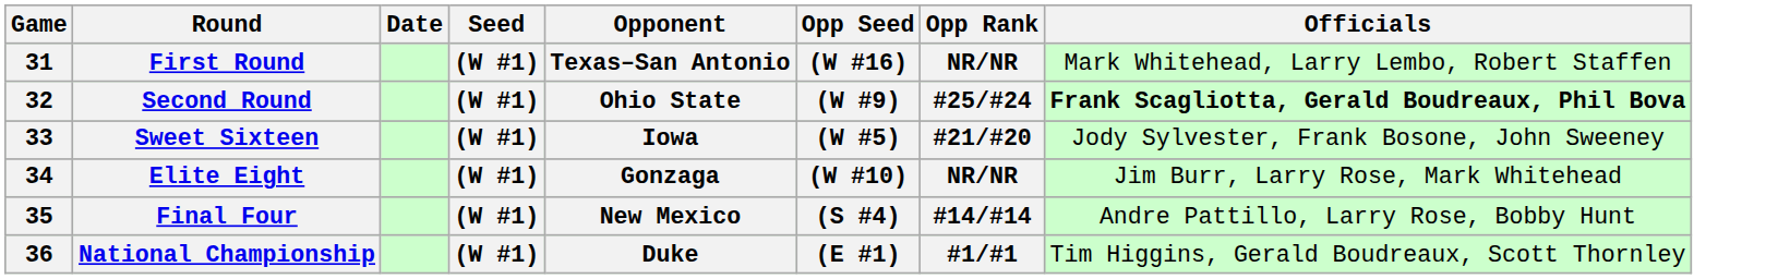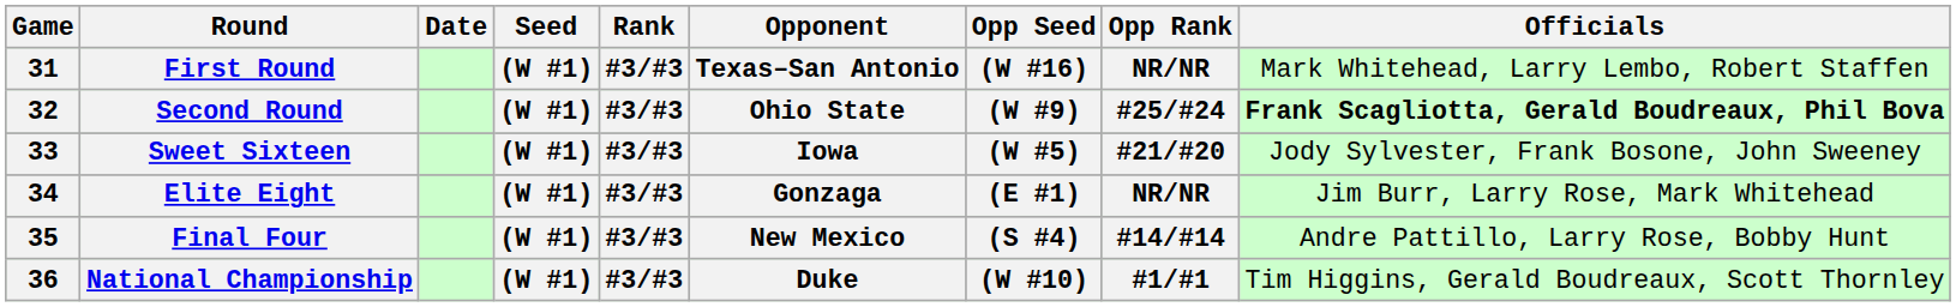+ column: Rank | #3/#3 | #3/#3 | #3/#3 | #3/#3 | #3/#3 | #3/#3
Elite Eight | Opp Seed: (W #10) -> (E #1)
National Championship | Opp Seed: (E #1) -> (W #10)
